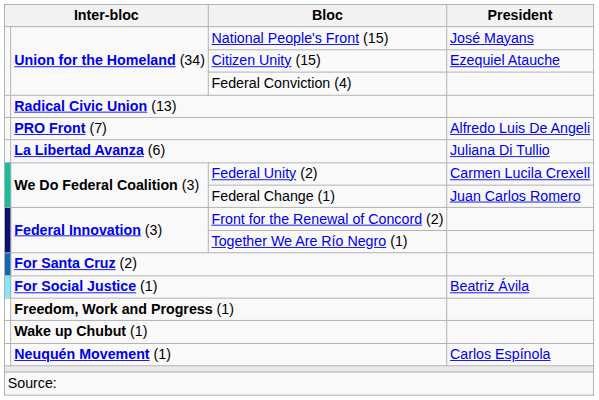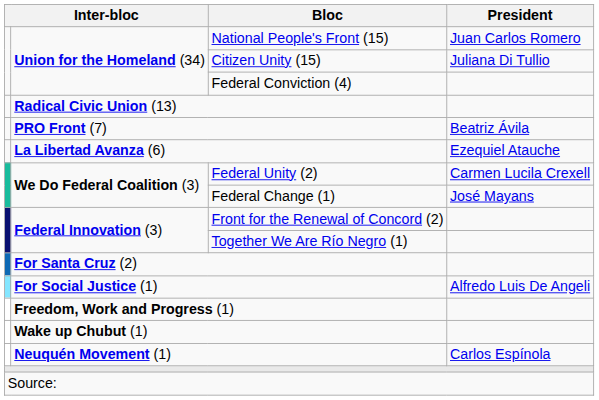National People's Front (15) | President: José Mayans -> Juan Carlos Romero
Citizen Unity (15) | President: Ezequiel Atauche -> Juliana Di Tullio
PRO Front (7) | President: Alfredo Luis De Angeli -> Beatriz Ávila
La Libertad Avanza (6) | President: Juliana Di Tullio -> Ezequiel Atauche
Federal Change (1) | President: Juan Carlos Romero -> José Mayans
For Social Justice (1) | President: Beatriz Ávila -> Alfredo Luis De Angeli
